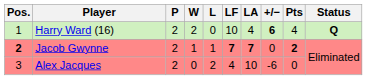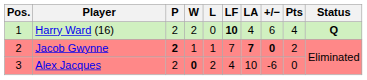Harry Ward (16) | LF: normal -> bold
Harry Ward (16) | +/−: bold -> normal
Jacob Gwynne | Pos.: bold -> normal
Jacob Gwynne | P: normal -> bold
Jacob Gwynne | LF: bold -> normal
Jacob Gwynne | +/−: normal -> bold
Jacob Gwynne | Pts: bold -> normal
Alex Jacques | W: normal -> bold
